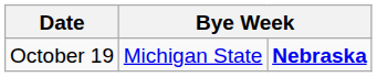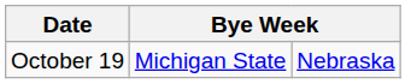October 19 | column 3: bold -> normal
